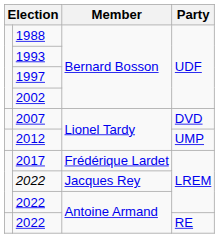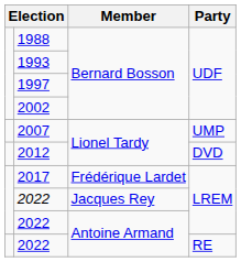2007 | Party: DVD -> UMP
2012 | Party: UMP -> DVD
